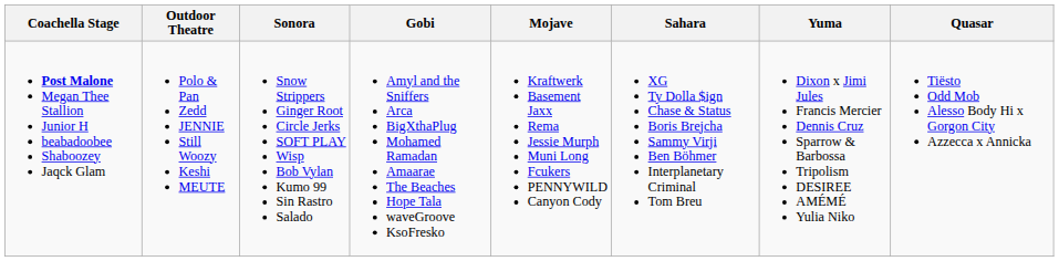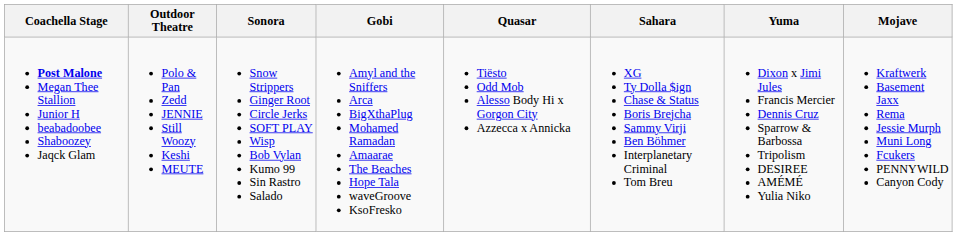columns swapped: Mojave <-> Quasar
